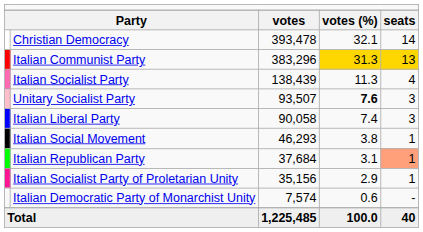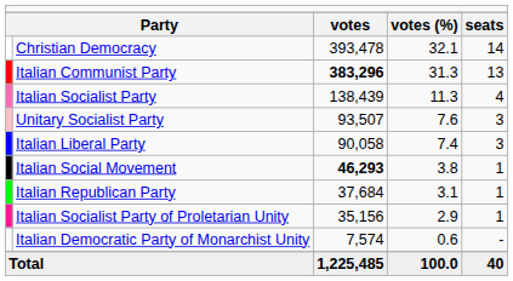Italian Communist Party | column 3: normal -> bold
Italian Communist Party | column 4: gold background -> no background
Italian Communist Party | column 5: gold background -> no background
Unitary Socialist Party | column 4: bold -> normal
Italian Social Movement | column 3: normal -> bold
Italian Republican Party | column 5: lightsalmon background -> no background
